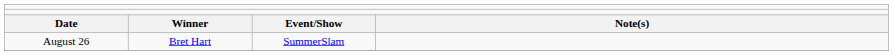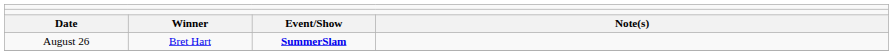August 26 | column 3: normal -> bold
